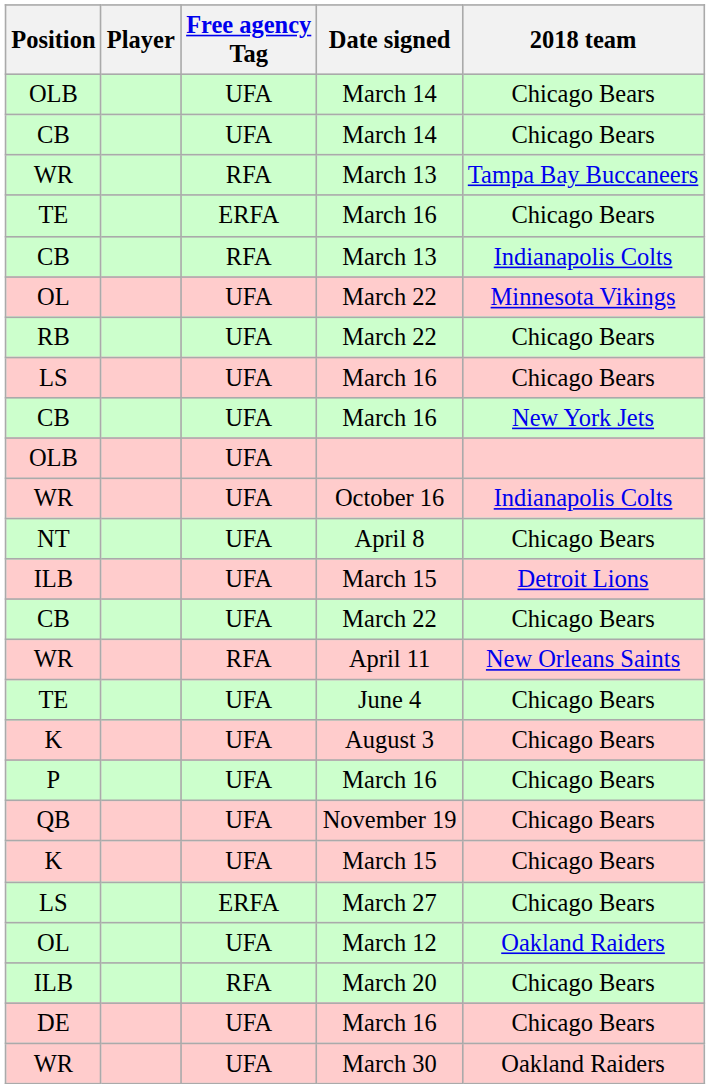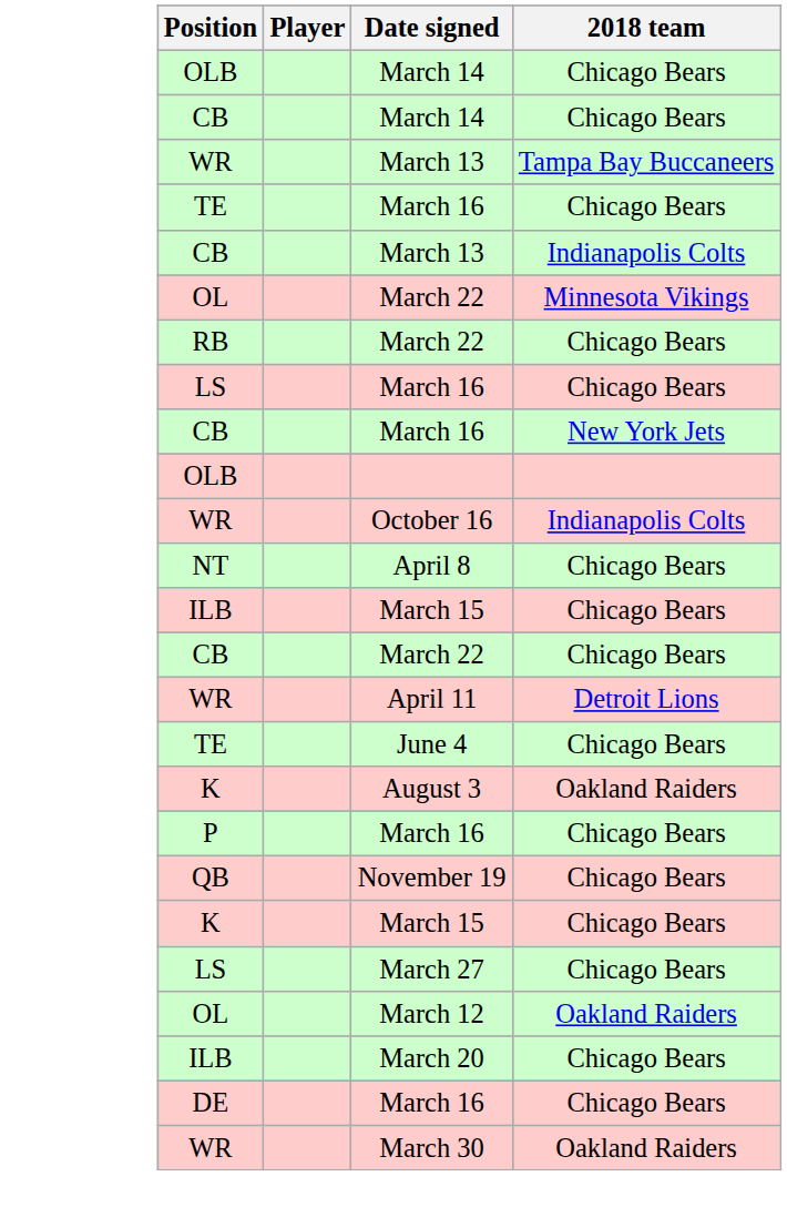- column: Free agency Tag | UFA | UFA | RFA | ERFA | RFA | UFA | UFA | UFA | UFA | UFA | UFA | UFA | UFA | UFA | RFA | UFA | UFA | UFA | UFA | UFA | ERFA | UFA | RFA | UFA | UFA
ILB / March 15 | 2018 team: Detroit Lions -> Chicago Bears
April 11 | 2018 team: New Orleans Saints -> Detroit Lions
August 3 | 2018 team: Chicago Bears -> Oakland Raiders
